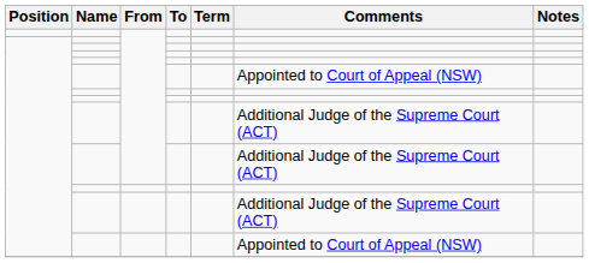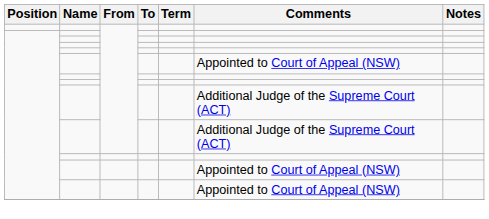row 13 | Comments: Additional Judge of the Supreme Court (ACT) -> Appointed to Court of Appeal (NSW)
